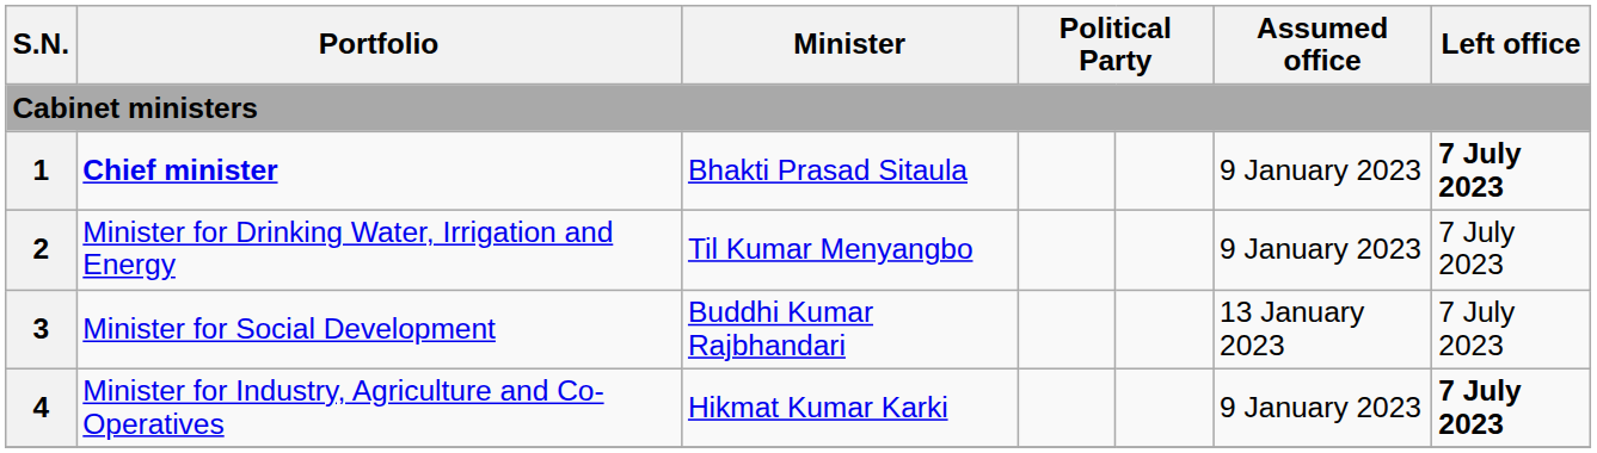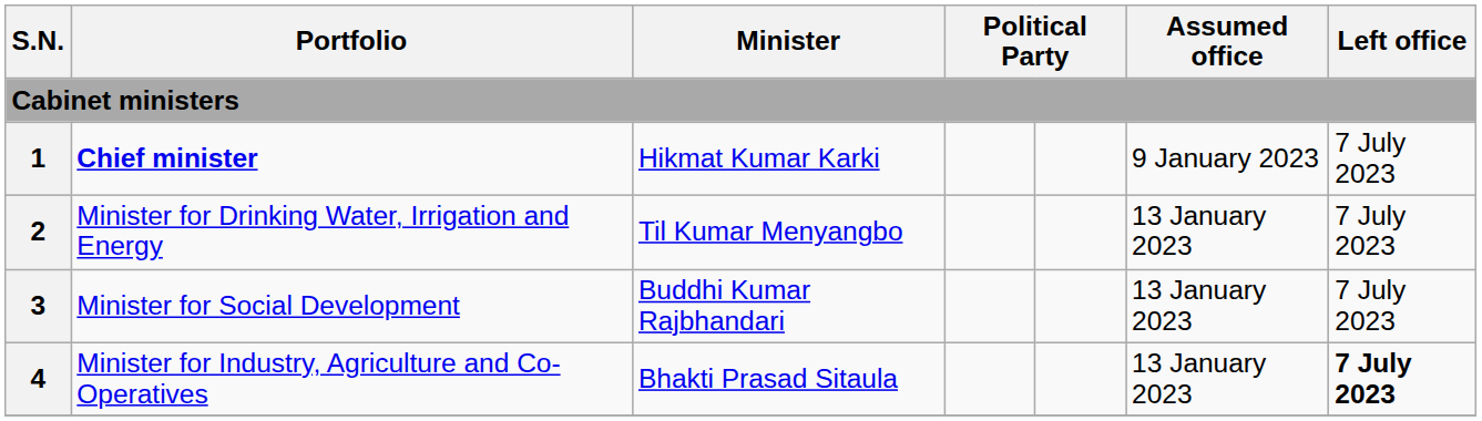Chief minister | Minister: Bhakti Prasad Sitaula -> Hikmat Kumar Karki
Chief minister | Left office: bold -> normal
Minister for Drinking Water, Irrigation and Energy | Assumed office: 9 January 2023 -> 13 January 2023
Minister for Industry, Agriculture and Co-Operatives | Minister: Hikmat Kumar Karki -> Bhakti Prasad Sitaula
Minister for Industry, Agriculture and Co-Operatives | Assumed office: 9 January 2023 -> 13 January 2023
